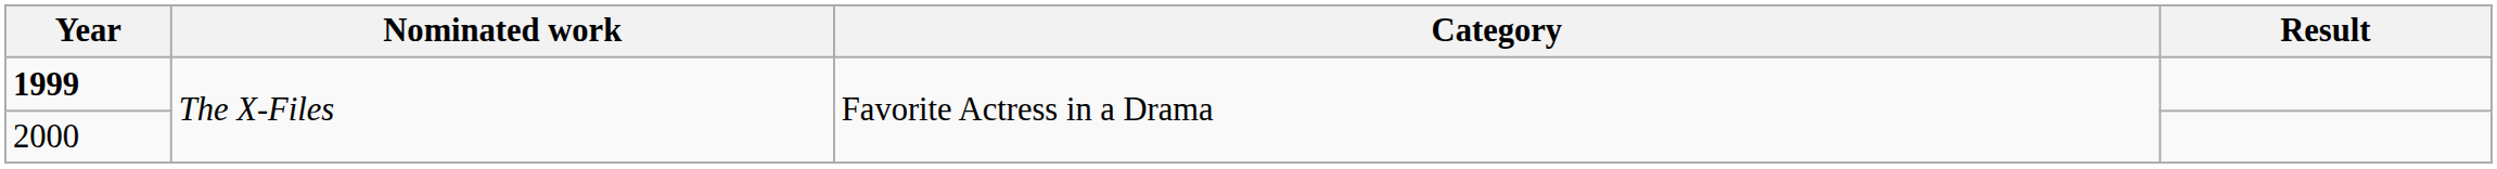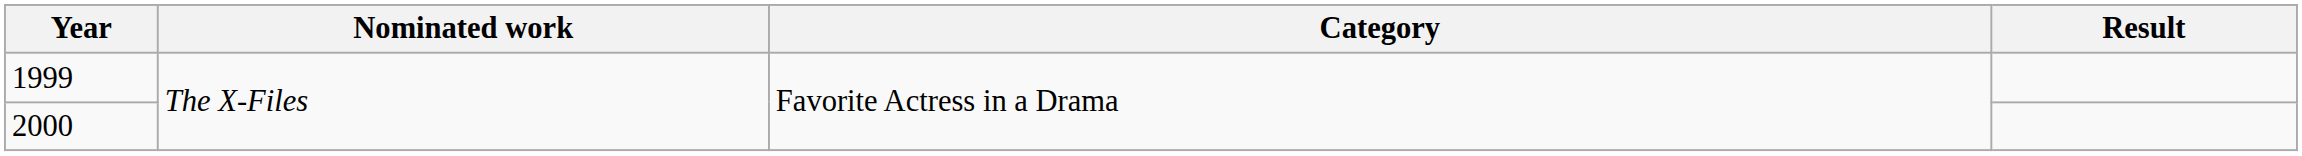1999 | Year: bold -> normal
